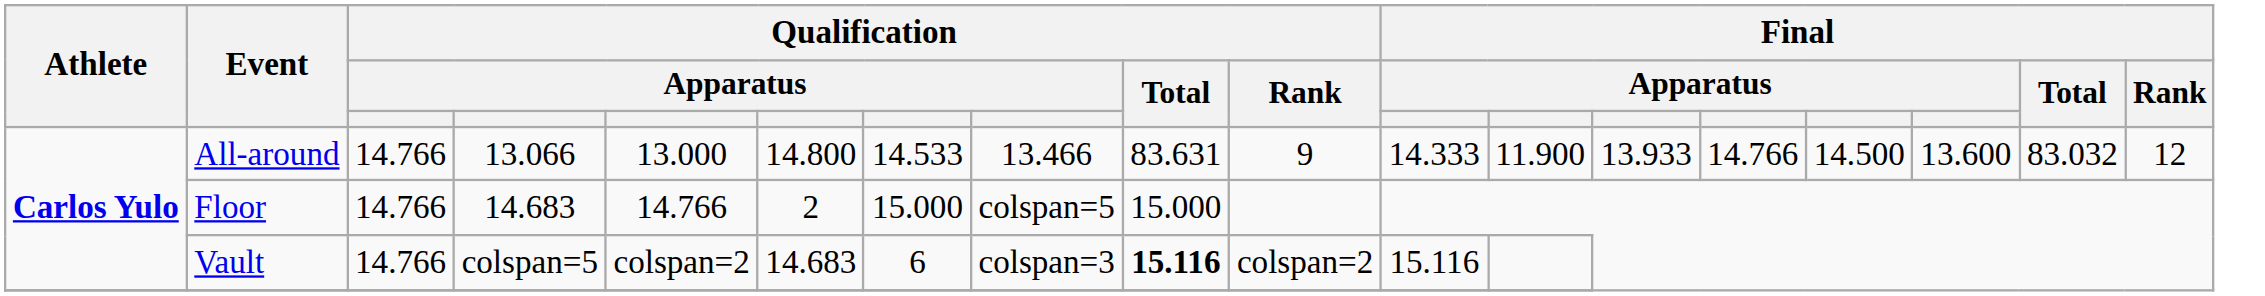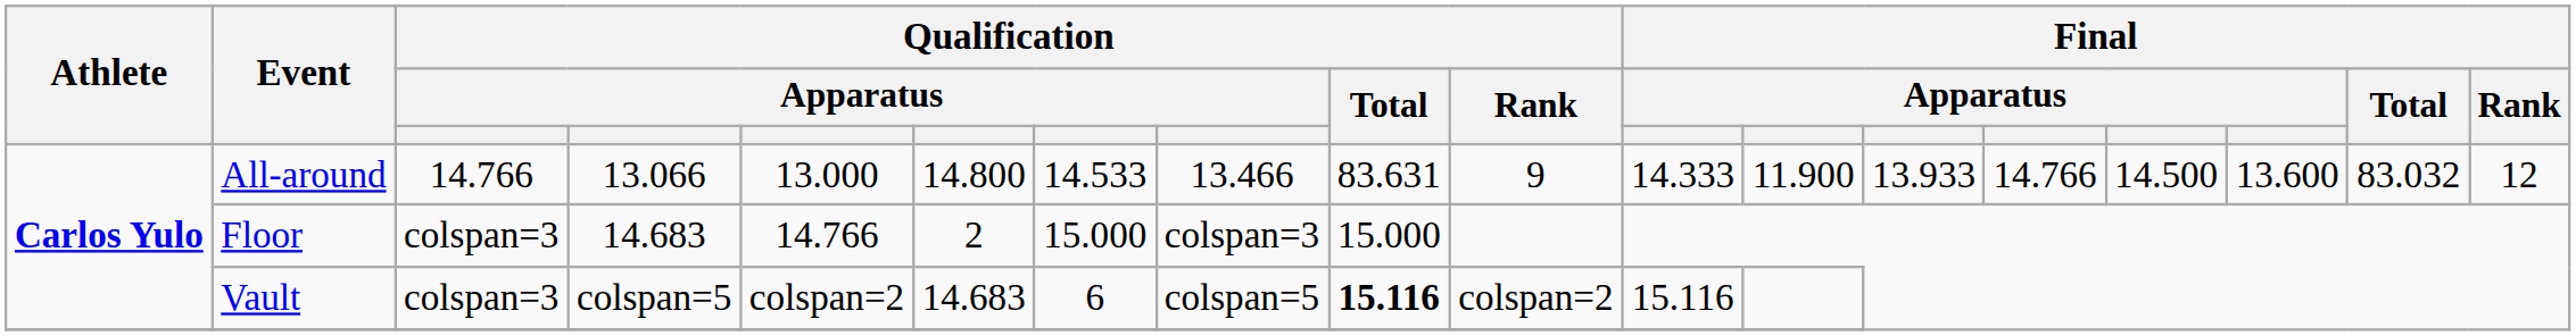Floor | column 3: 14.766 -> colspan=3
Floor | column 8: colspan=5 -> colspan=3
Vault | column 3: 14.766 -> colspan=3
Vault | column 8: colspan=3 -> colspan=5
